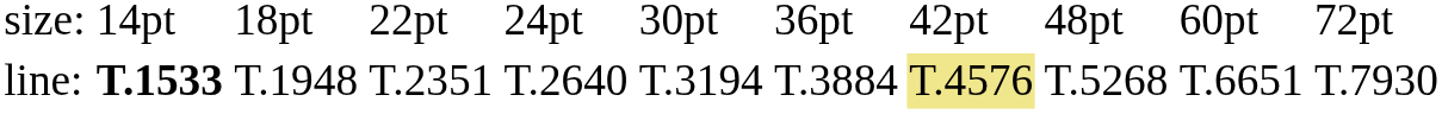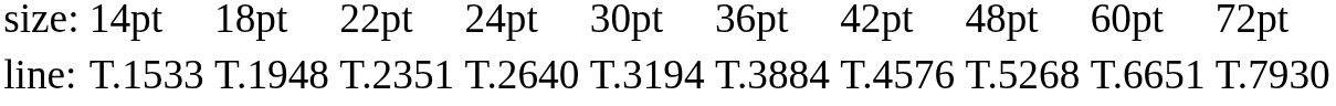line: | column 2: bold -> normal
line: | column 8: khaki background -> no background
